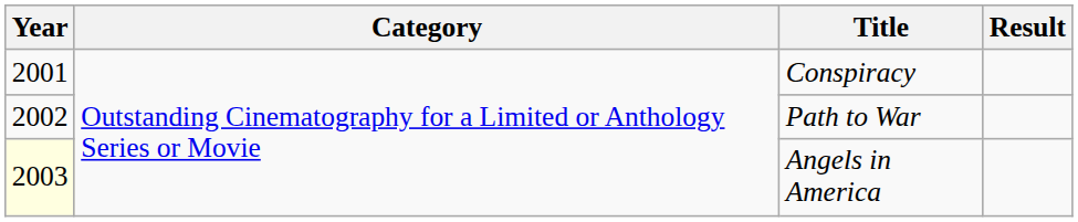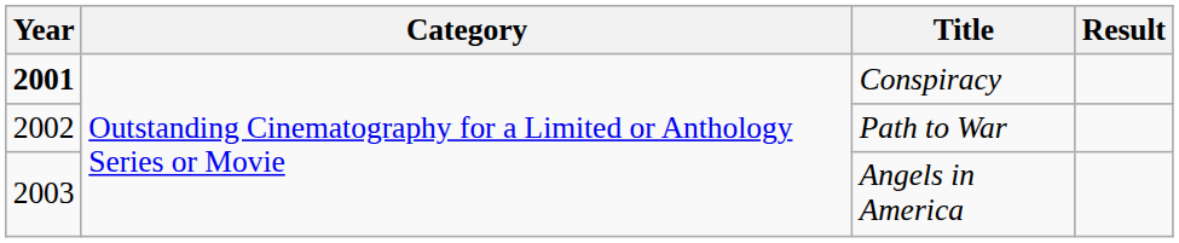Conspiracy | Year: normal -> bold
Angels in America | Year: lightyellow background -> no background
